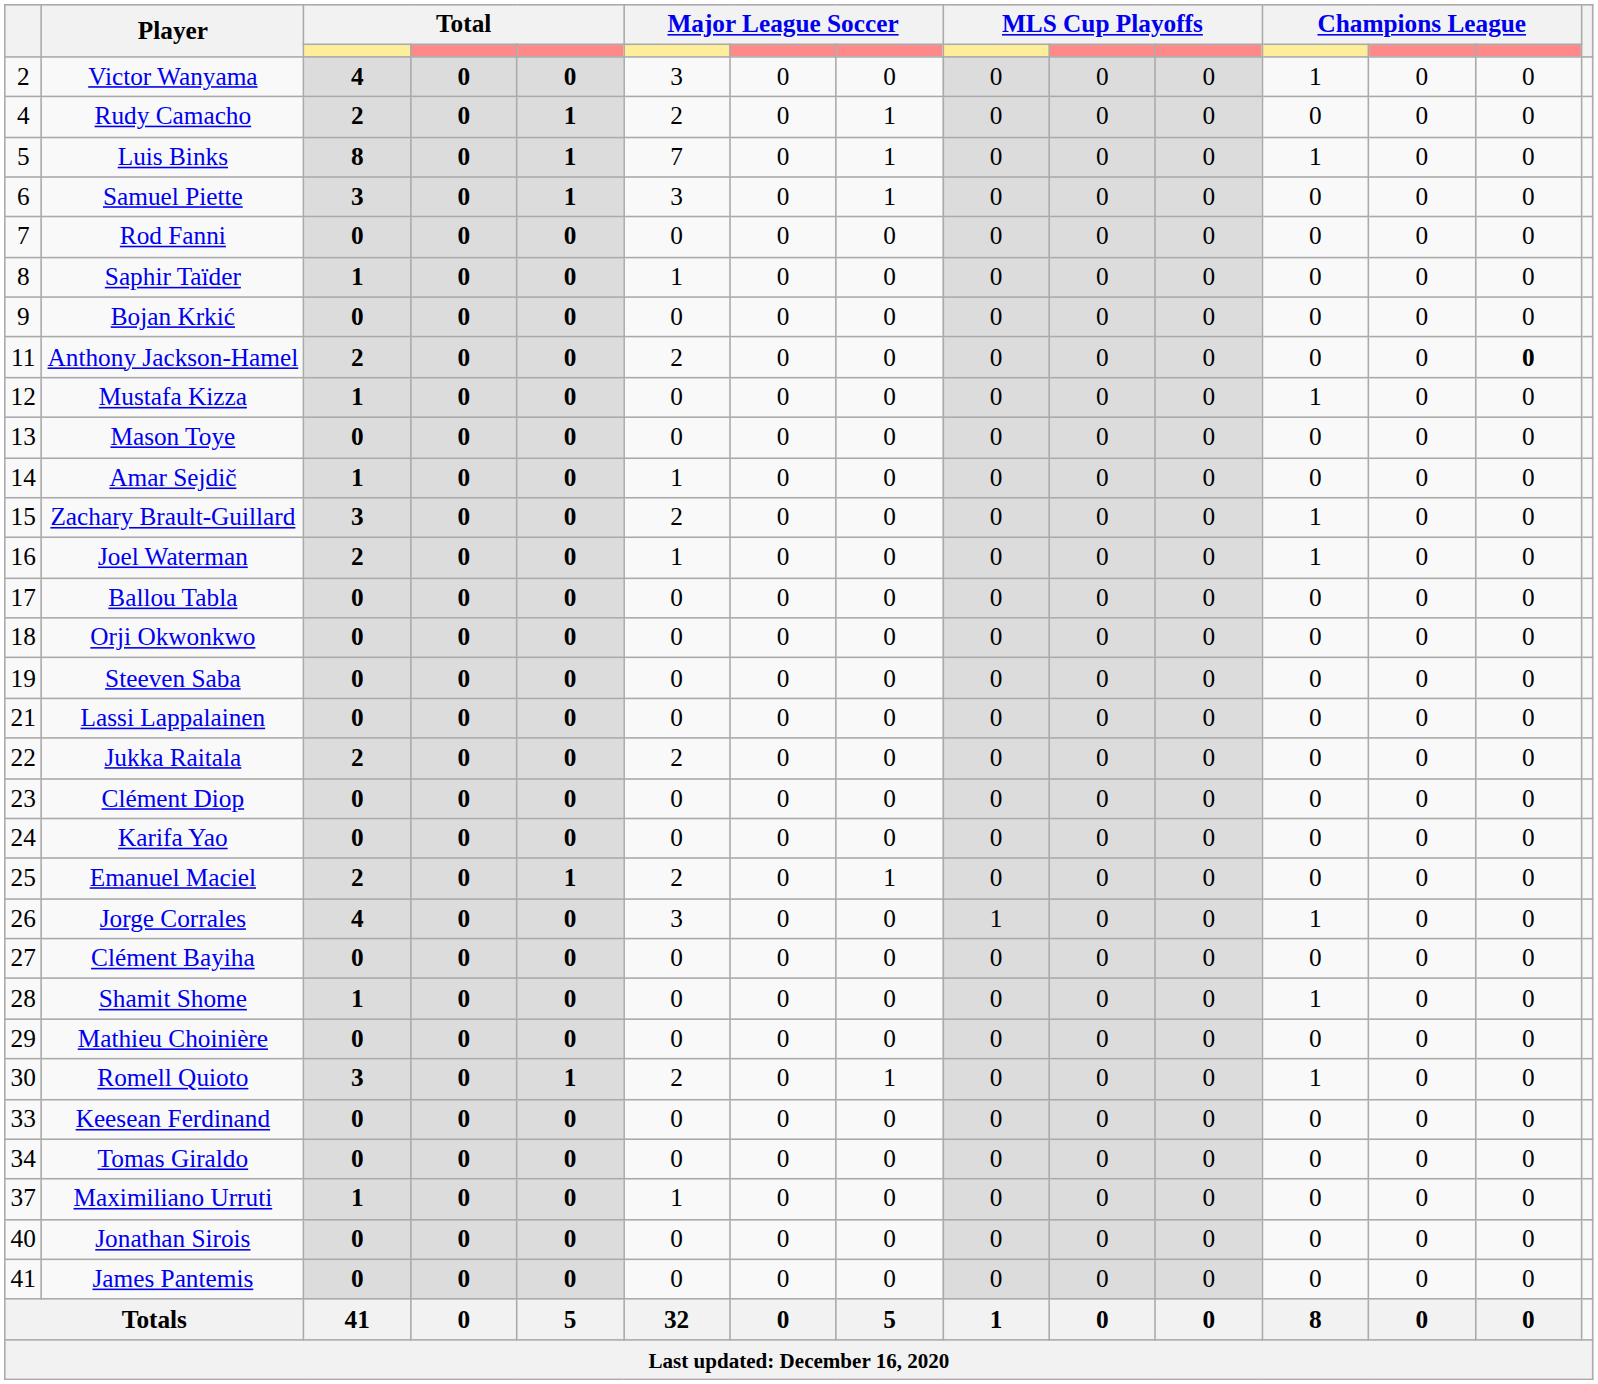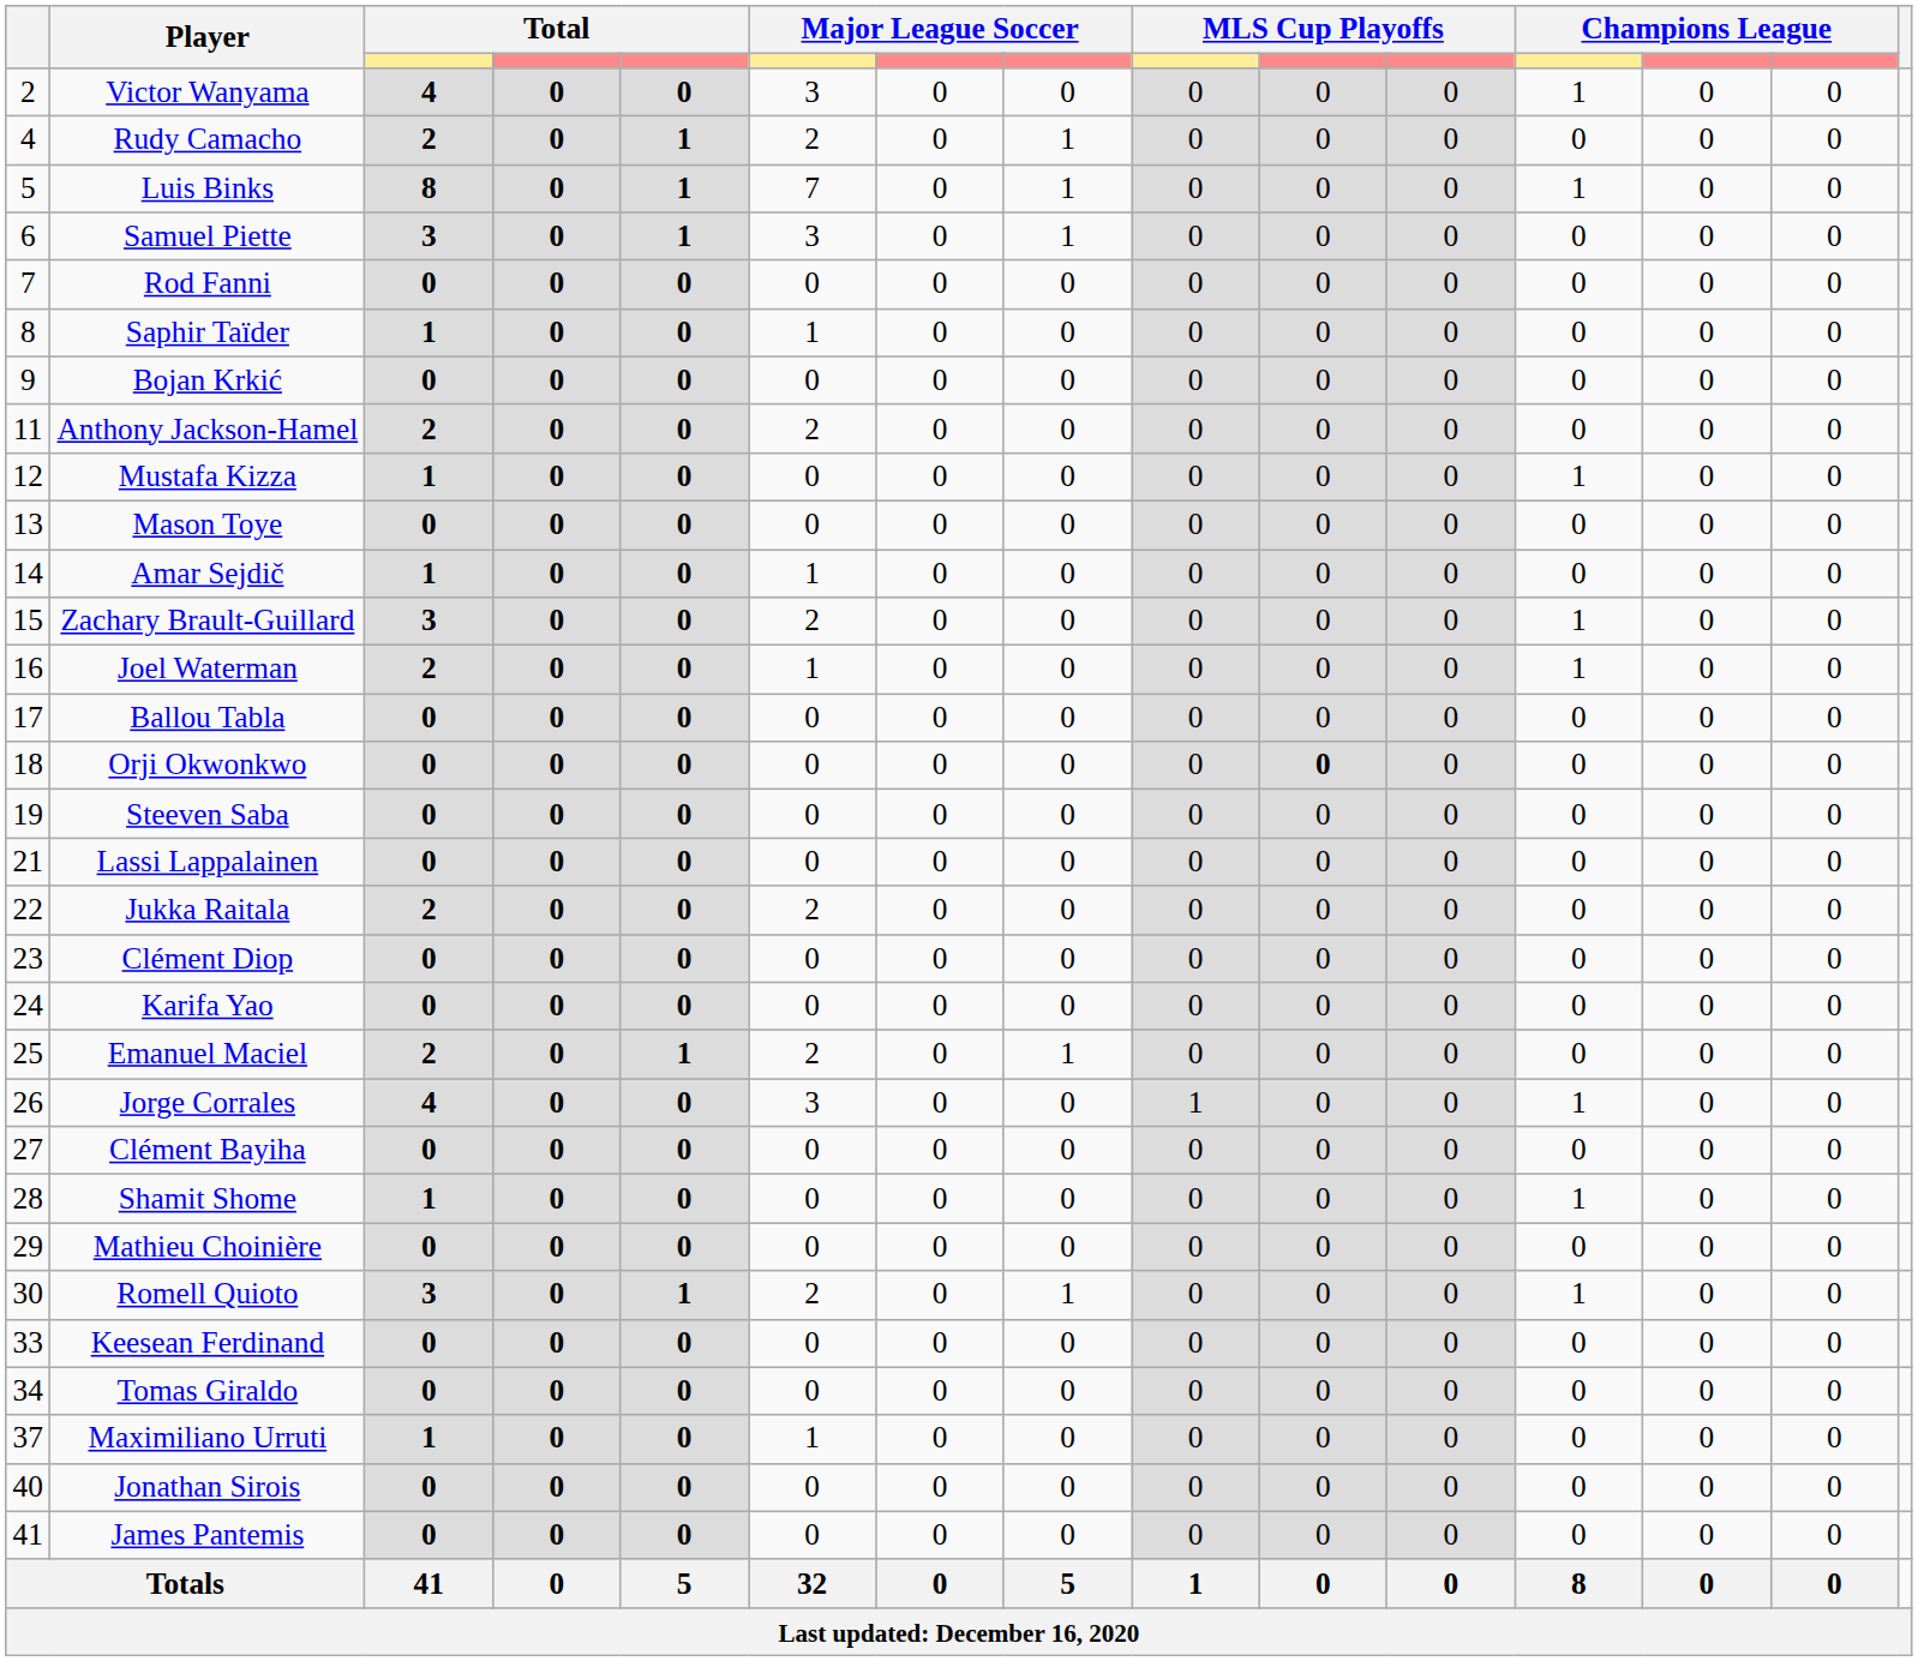Anthony Jackson-Hamel | column 14: bold -> normal
Orji Okwonkwo | column 10: normal -> bold
